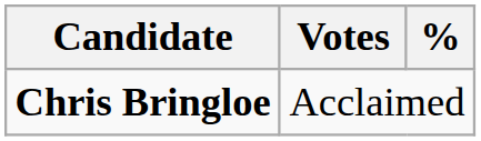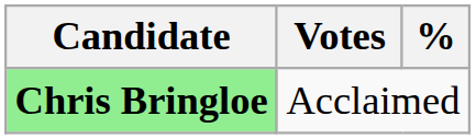Chris Bringloe | Candidate: no background -> lightgreen background
